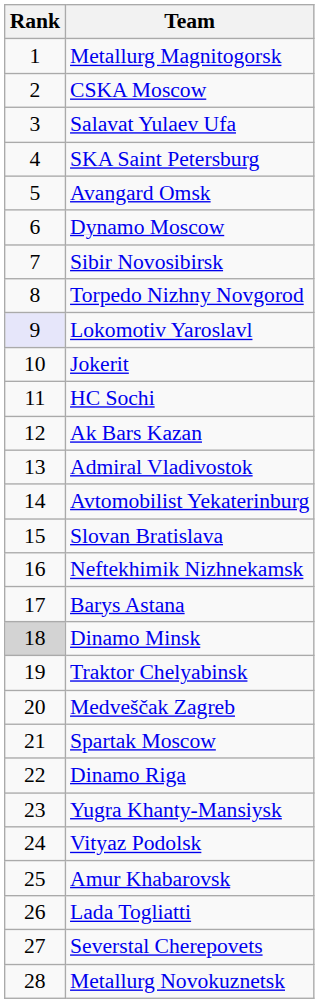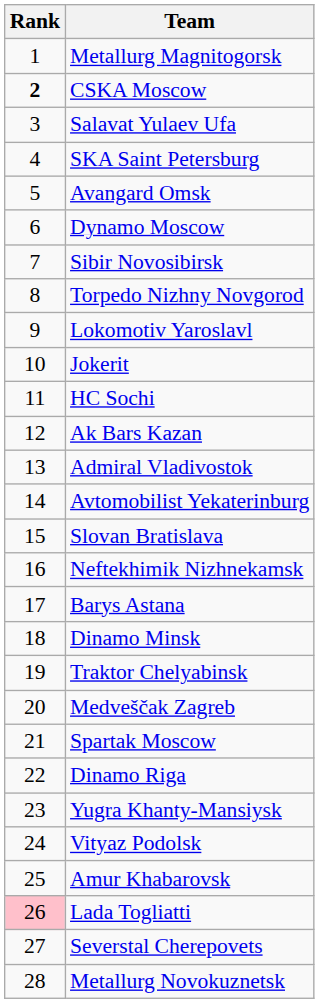CSKA Moscow | Rank: normal -> bold
Lokomotiv Yaroslavl | Rank: lavender background -> no background
Dinamo Minsk | Rank: lightgrey background -> no background
Lada Togliatti | Rank: no background -> pink background
